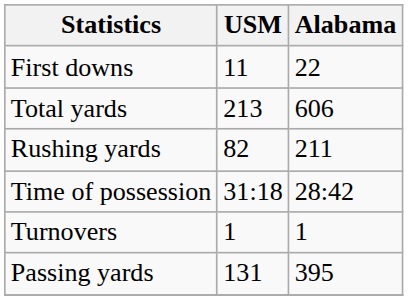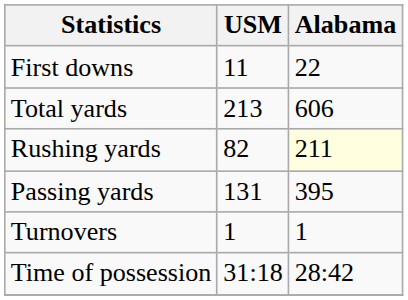Rushing yards | Alabama: no background -> lightyellow background
rows swapped: Passing yards <-> Time of possession
